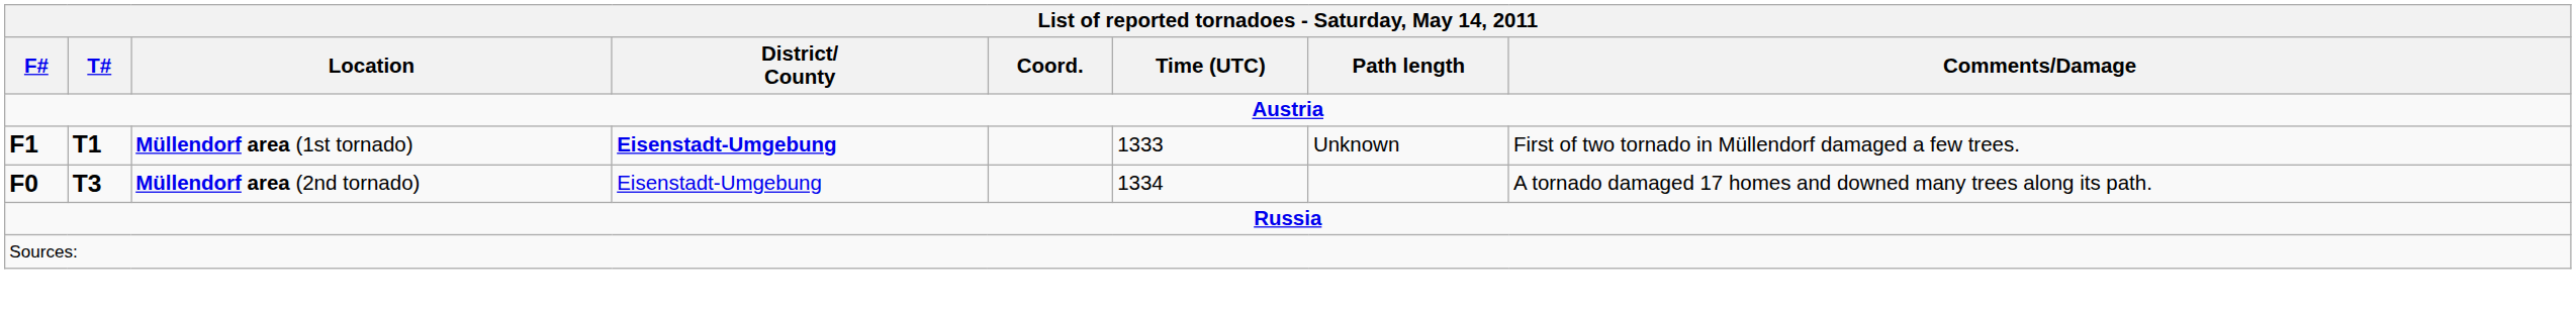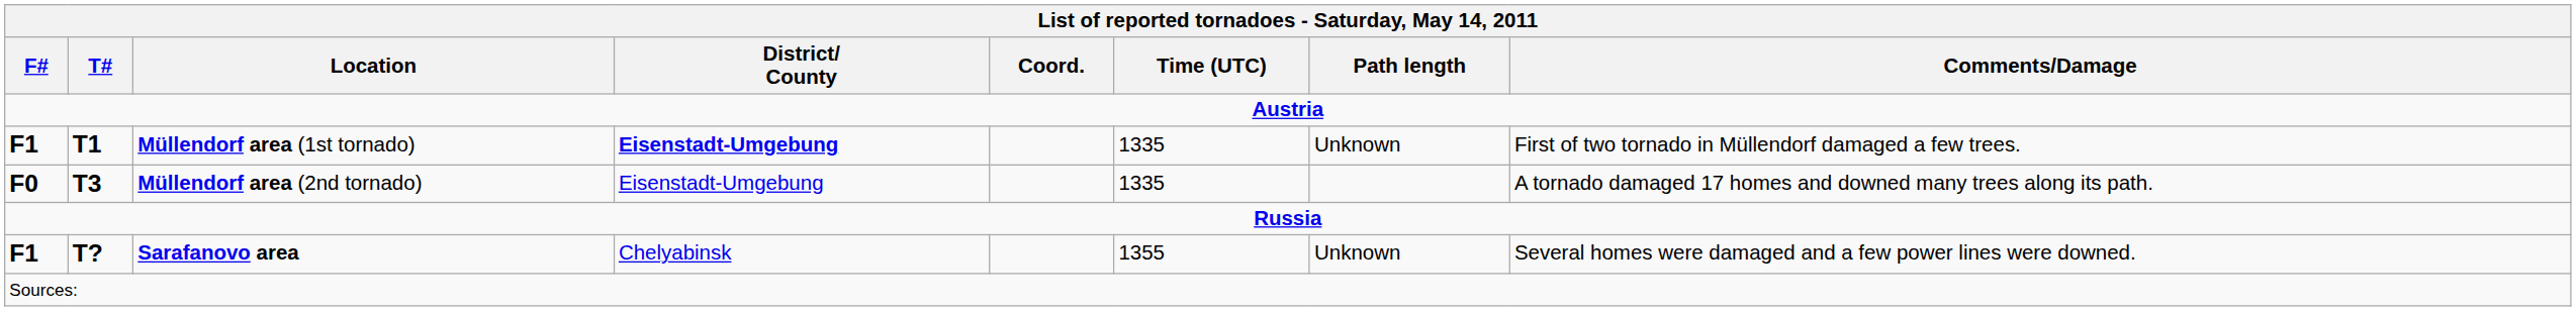T1 | Time (UTC): 1333 -> 1335
T3 | Time (UTC): 1334 -> 1335
+ row: F1 | T? | Sarafanovo area | Chelyabinsk | 1355 | Unknown | Several homes were damaged and a few power lines were downed.
